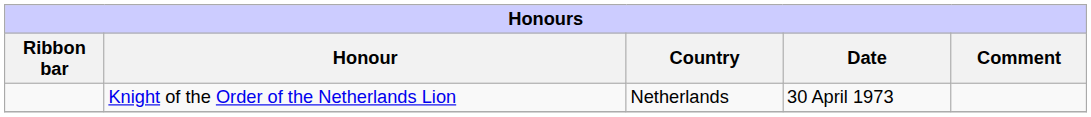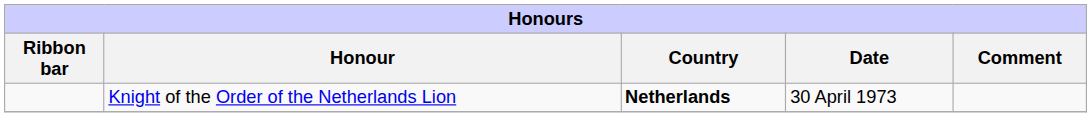Knight of the Order of the Netherlands Lion | Country: normal -> bold
